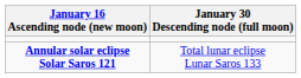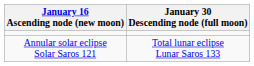row 3 | January 16 Ascending node (new moon): bold -> normal
